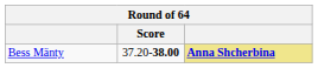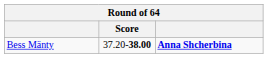Bess Mänty | column 3: khaki background -> no background
